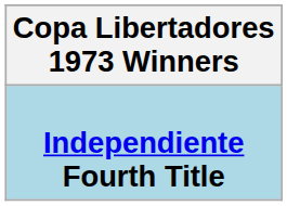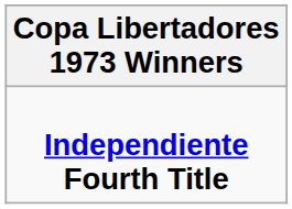row 2 | column 1: lightblue background -> no background
